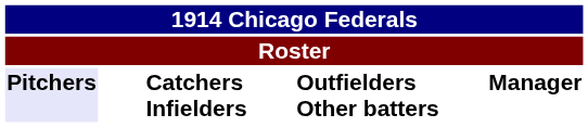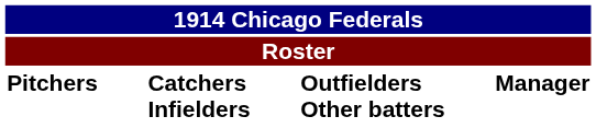Pitchers | column 1: lavender background -> no background
